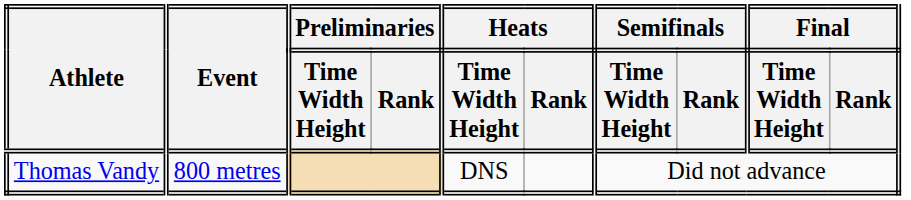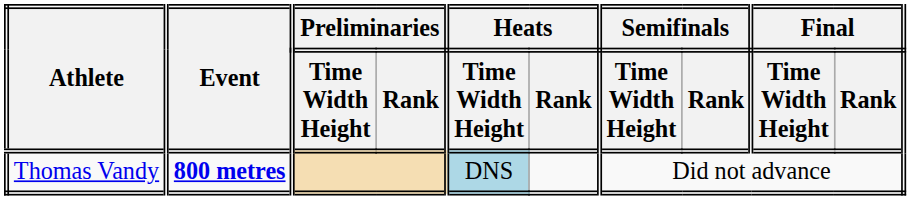Thomas Vandy | Event: normal -> bold
Thomas Vandy | Heats / Time Width Height: no background -> lightblue background
